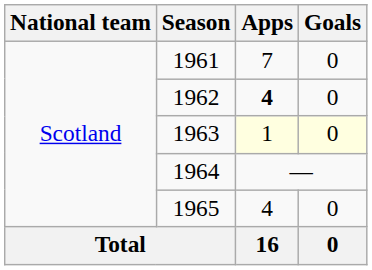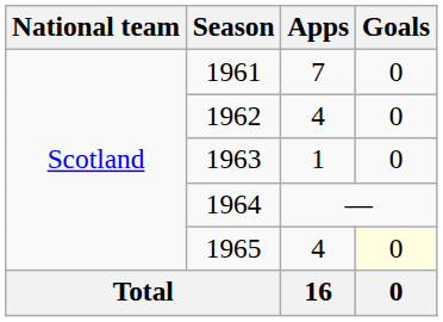1962 | Apps: bold -> normal
1963 | Apps: lightyellow background -> no background
1963 | Goals: lightyellow background -> no background
1965 | Goals: no background -> lightyellow background
